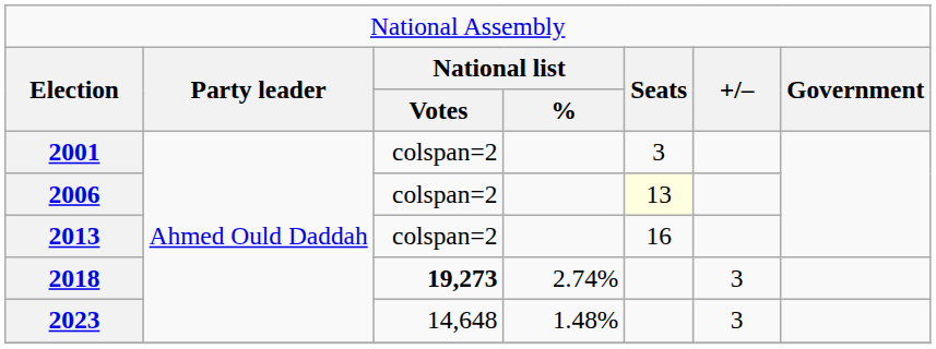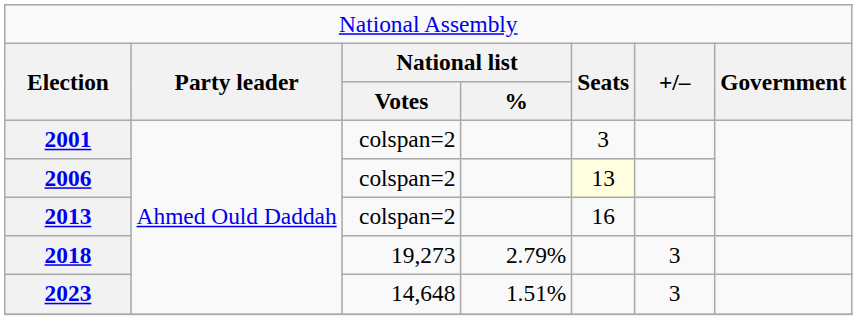2018 | column 3: bold -> normal
2018 | column 4: 2.74% -> 2.79%
2023 | column 4: 1.48% -> 1.51%
